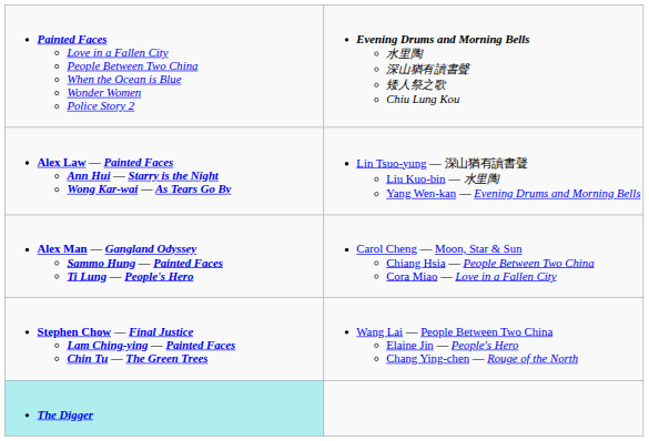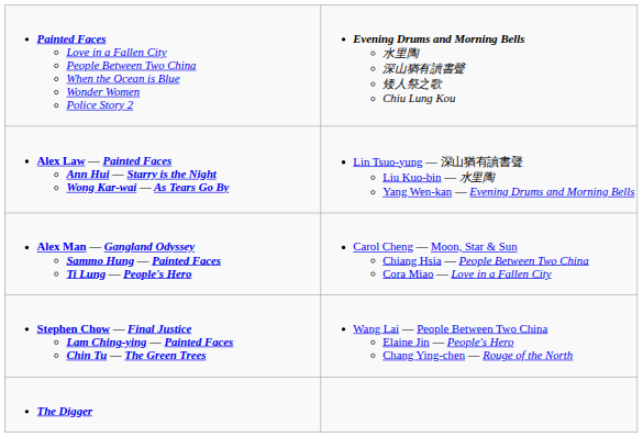The Digger | column 1: paleturquoise background -> no background
